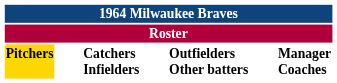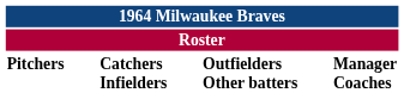Pitchers | column 1: gold background -> no background
